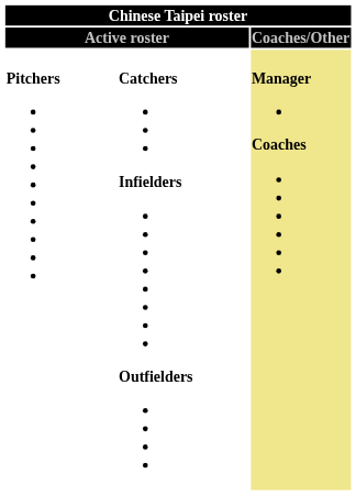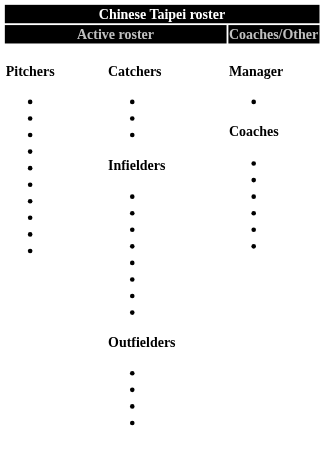Pitchers | Coaches/Other: khaki background -> no background
